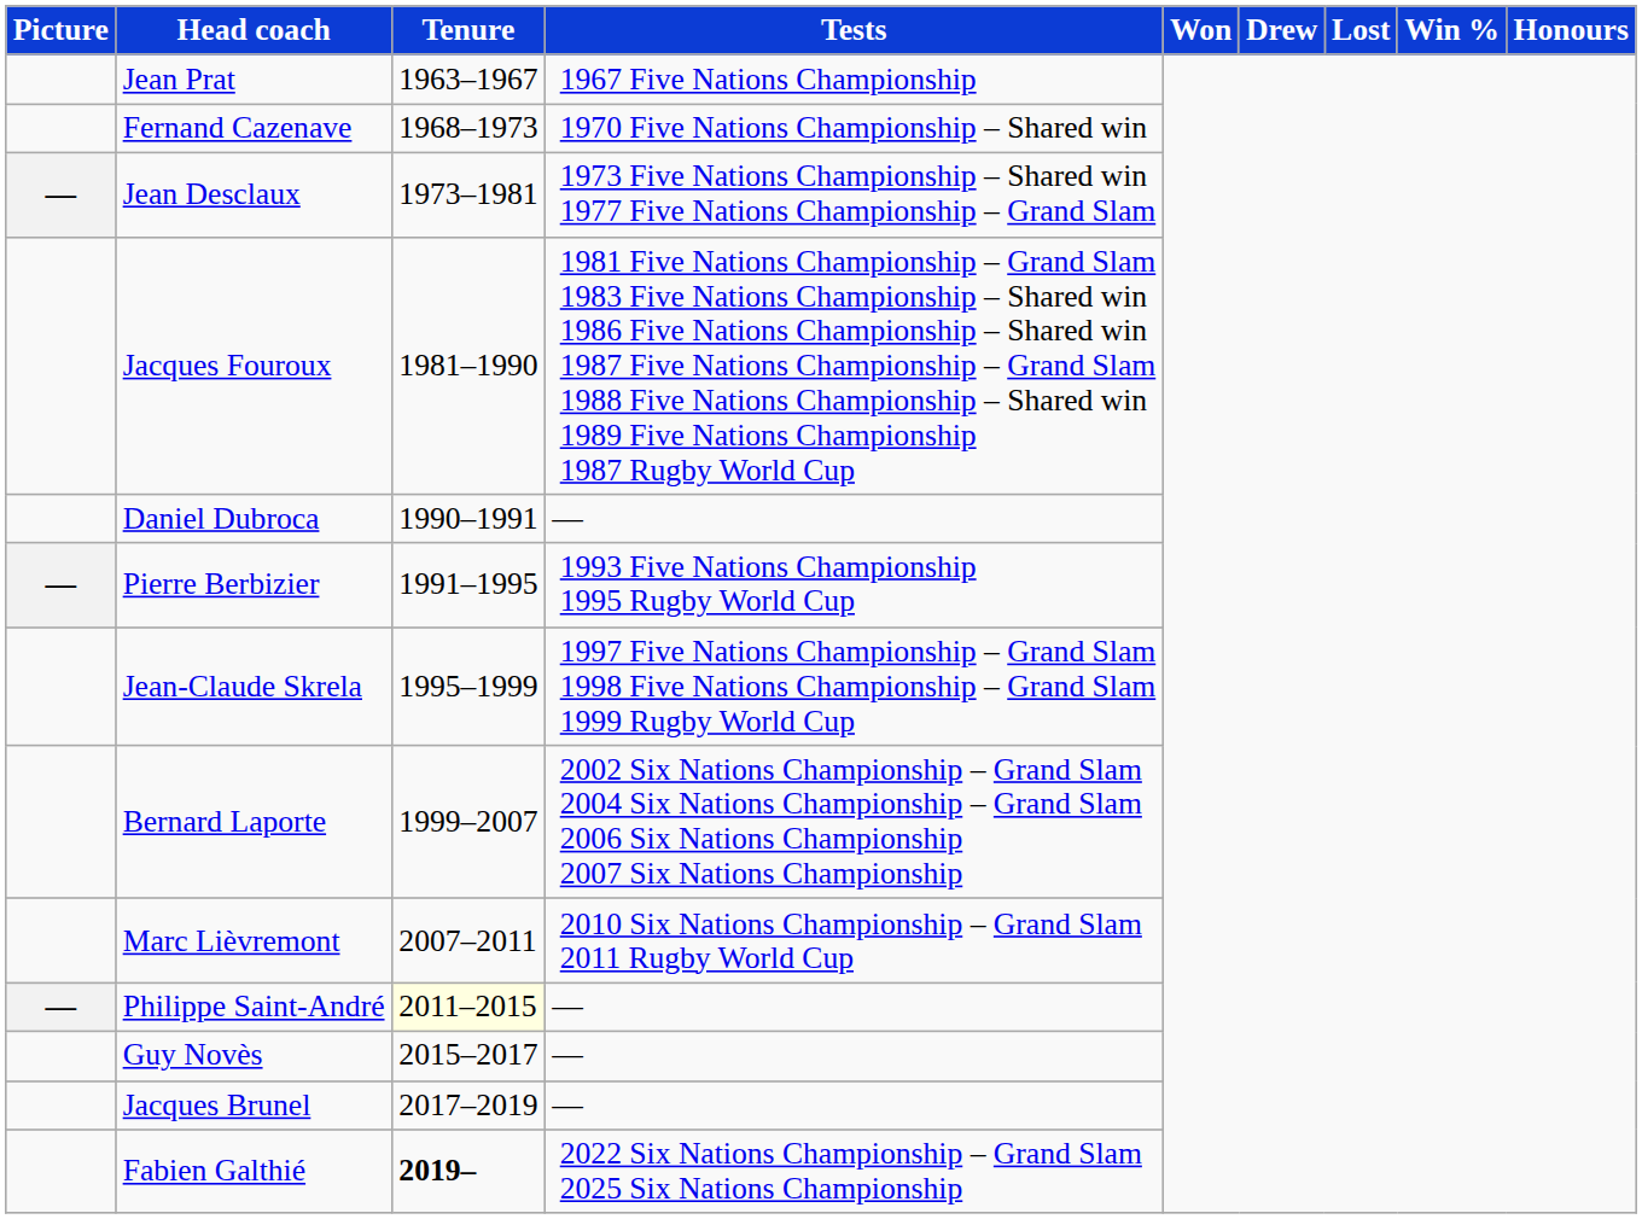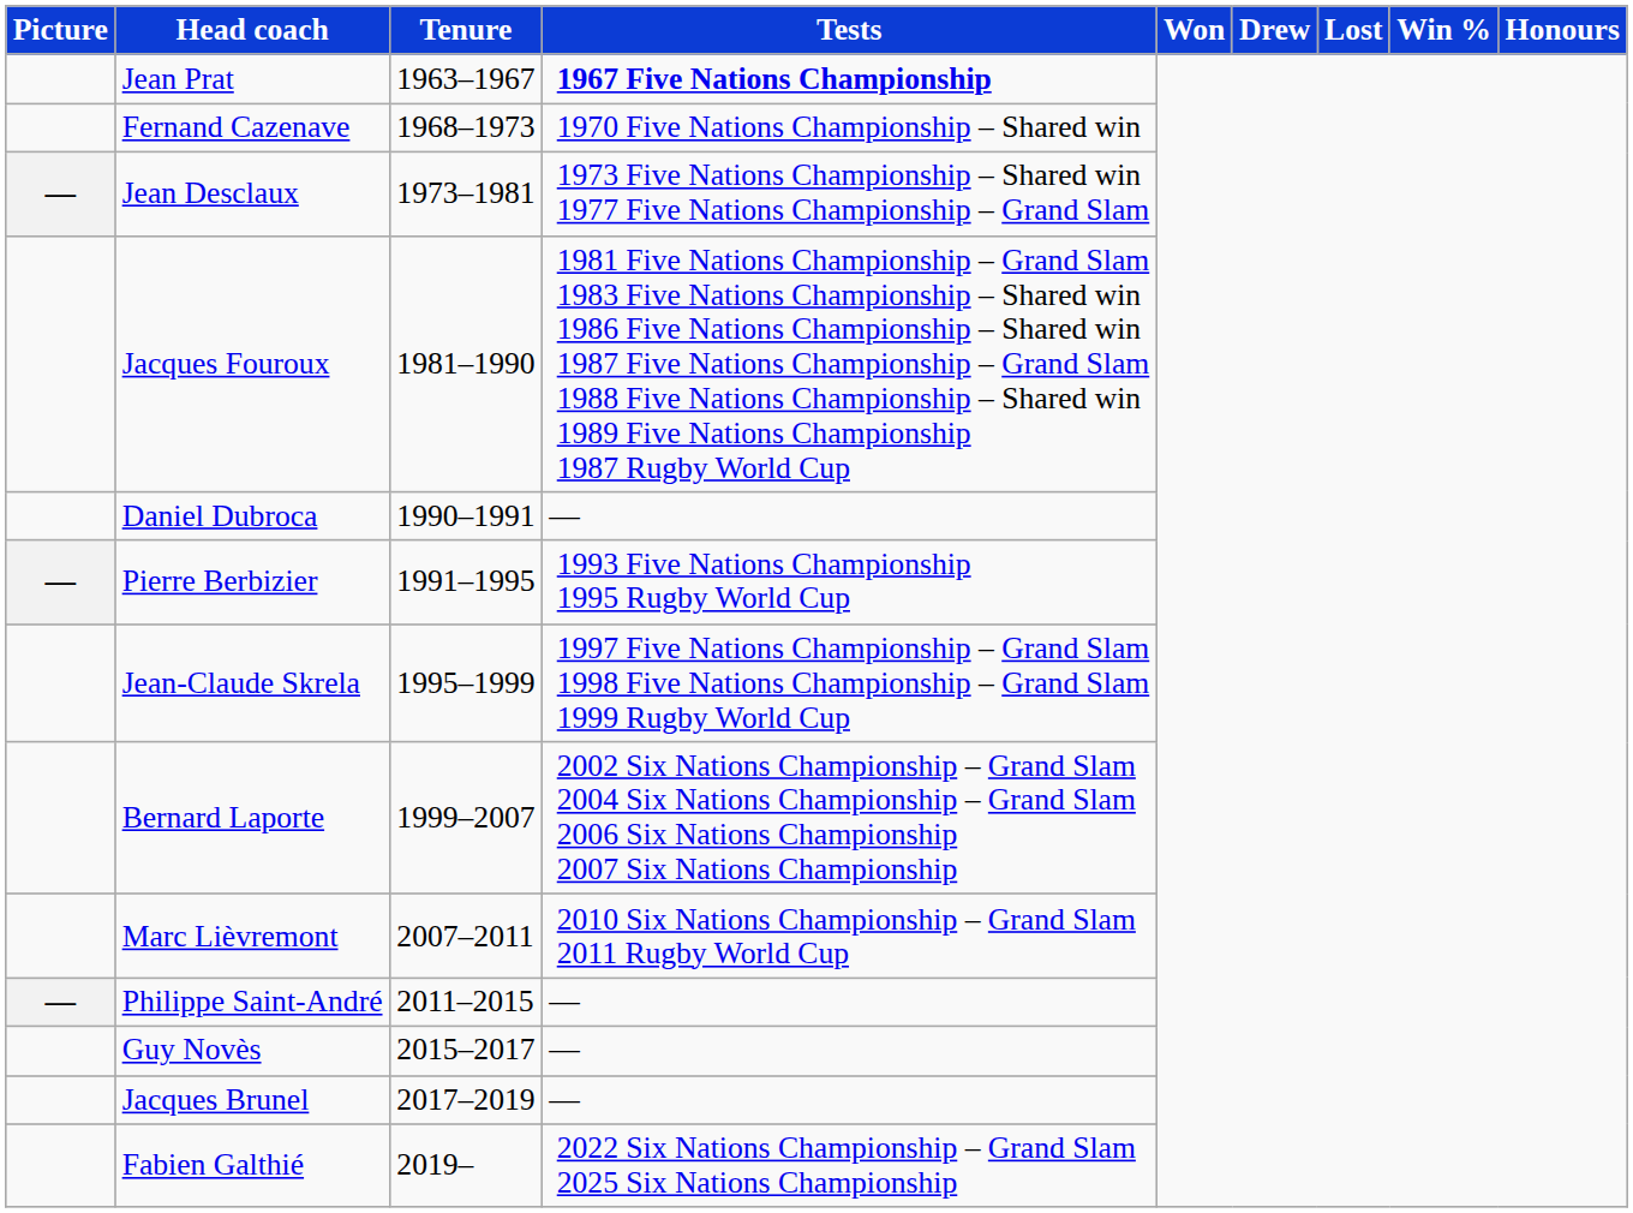Jean Prat | Tests: normal -> bold
Philippe Saint-André | Tenure: lightyellow background -> no background
Fabien Galthié | Tenure: bold -> normal
